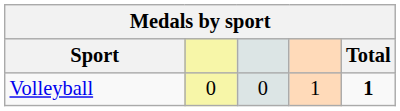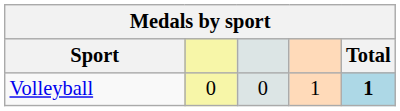Volleyball | Total: no background -> lightblue background
